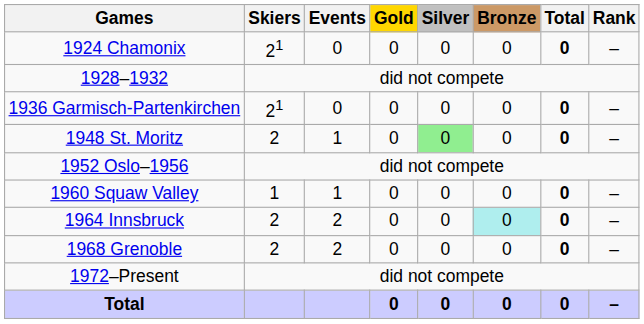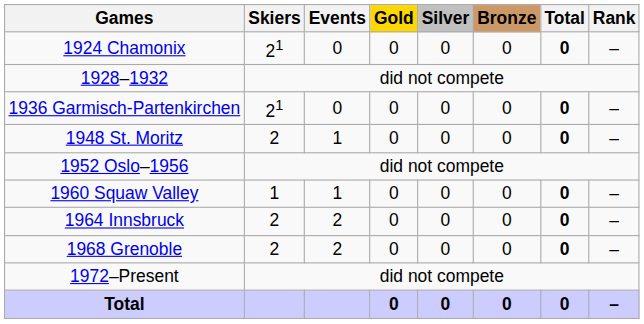1948 St. Moritz | Silver: lightgreen background -> no background
1964 Innsbruck | Bronze: paleturquoise background -> no background
